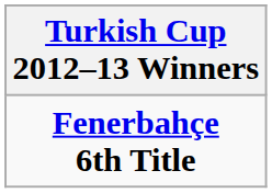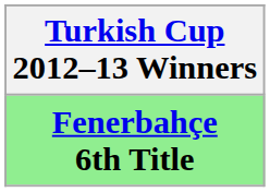row 2 | column 1: no background -> lightgreen background
